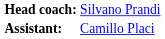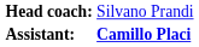Assistant: | column 2: normal -> bold
